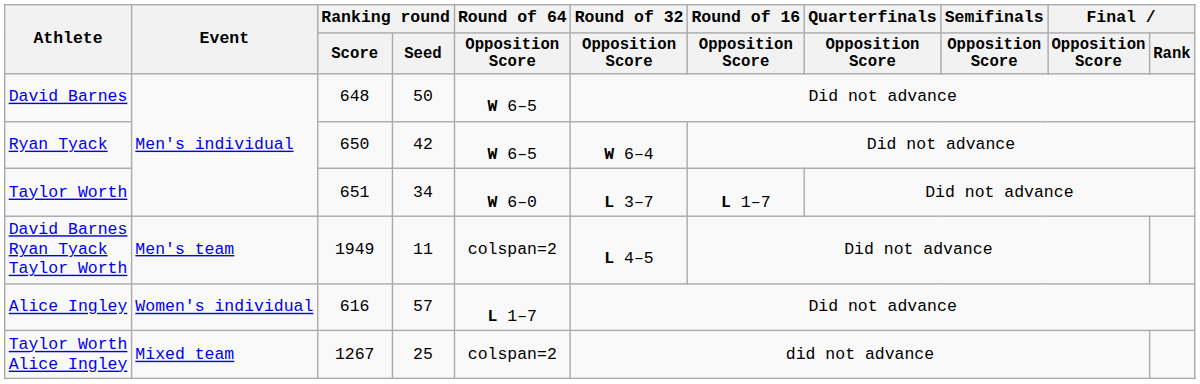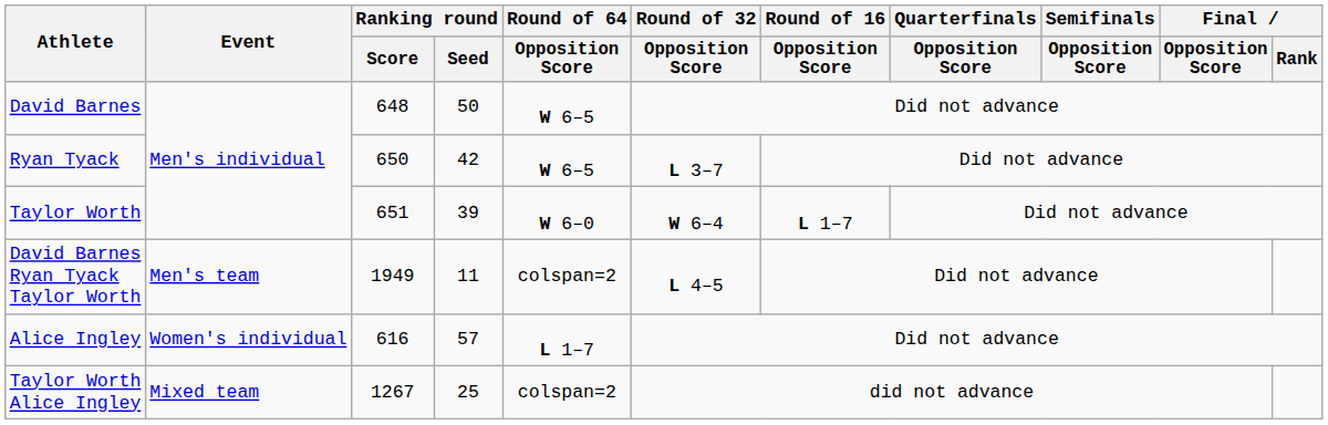Ryan Tyack | Round of 32 / Opposition Score: W 6–4 -> L 3–7
Taylor Worth | Ranking round / Seed: 34 -> 39
Taylor Worth | Round of 32 / Opposition Score: L 3–7 -> W 6–4
